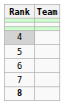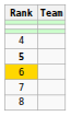row 5 | Rank: lightgrey background -> no background
row 6 | Rank: normal -> bold
row 7 | Rank: no background -> gold background
row 9 | Rank: bold -> normal
